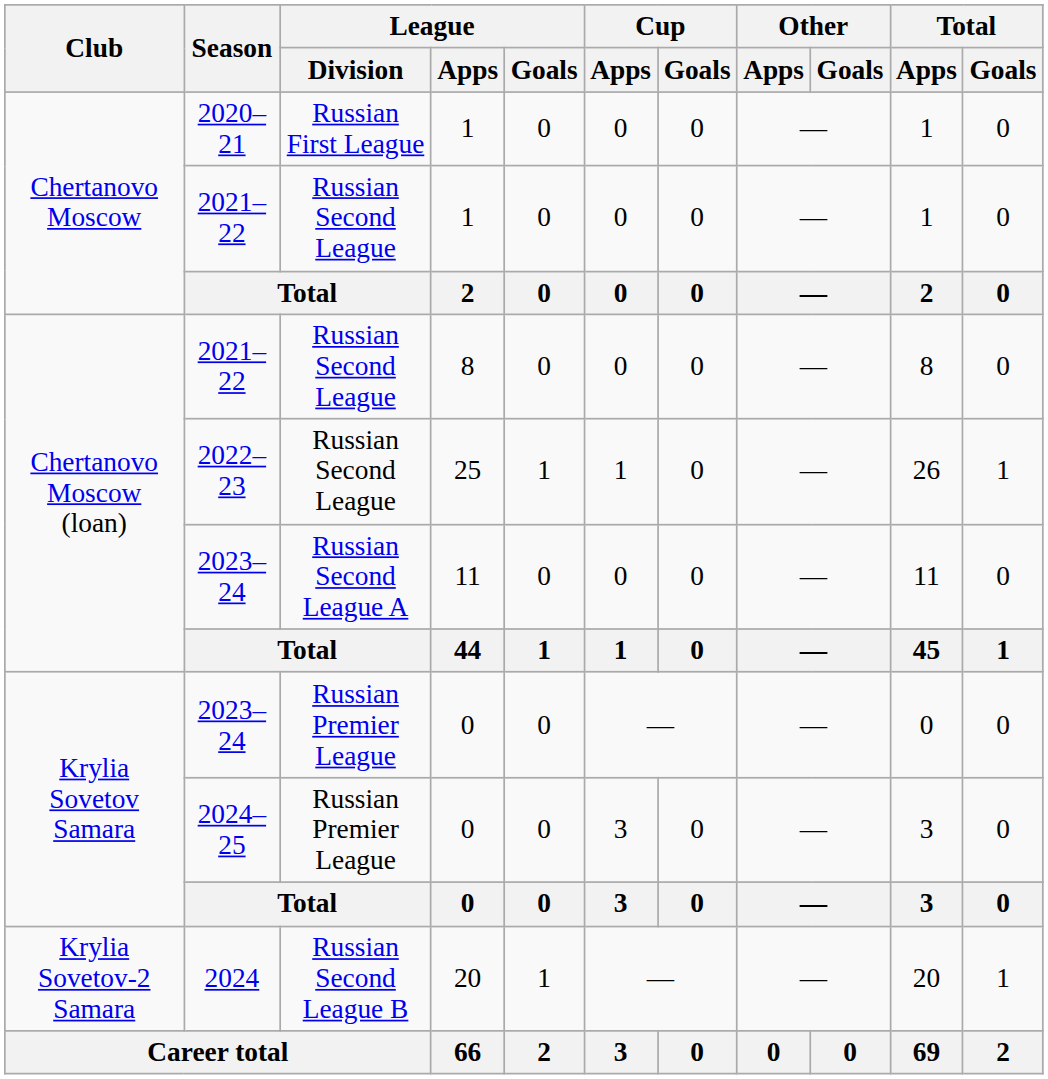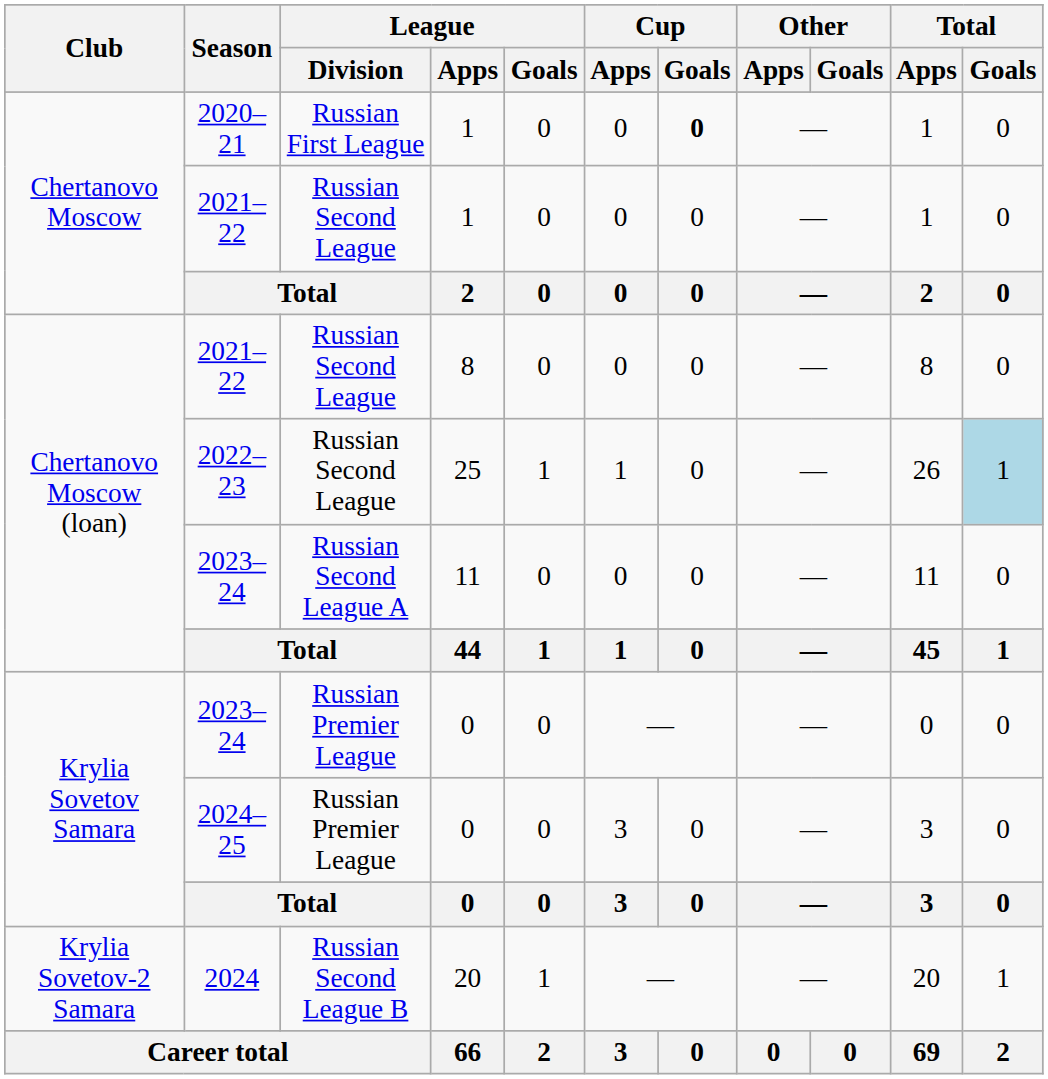2020–21 | Cup / Goals: normal -> bold
2022–23 | Total / Goals: no background -> lightblue background
